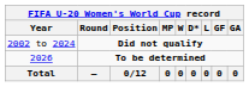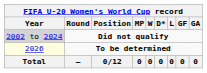2002 to 2024 | Year: no background -> lightgrey background
2026 | Year: no background -> lightyellow background
